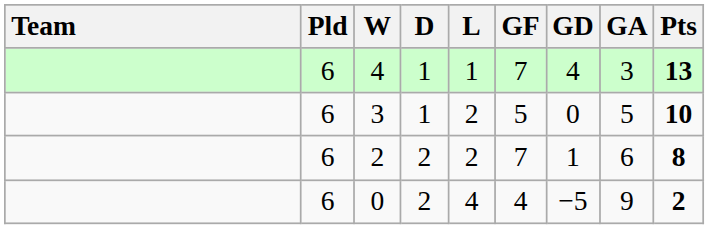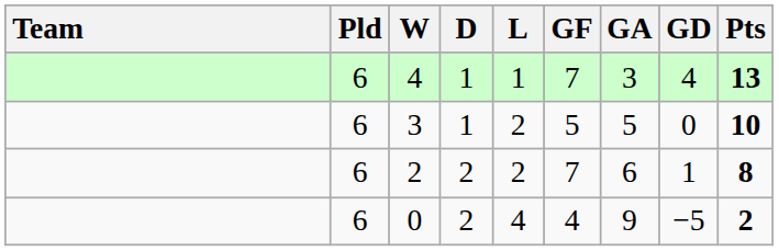columns swapped: GA <-> GD
